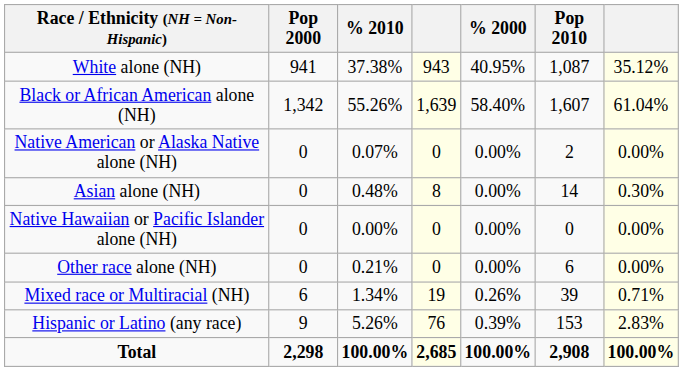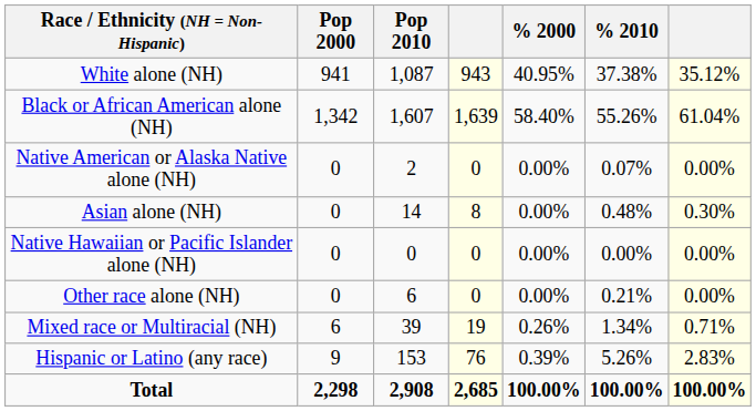columns swapped: Pop 2010 <-> % 2010
